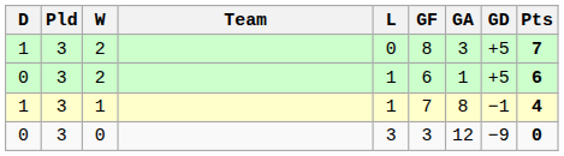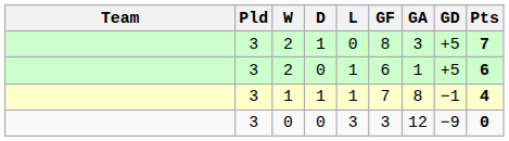columns swapped: Team <-> D
